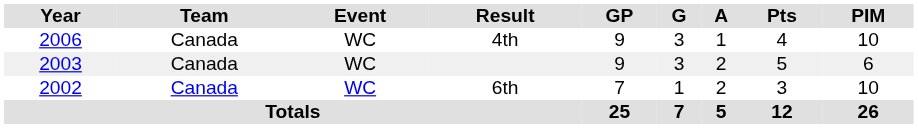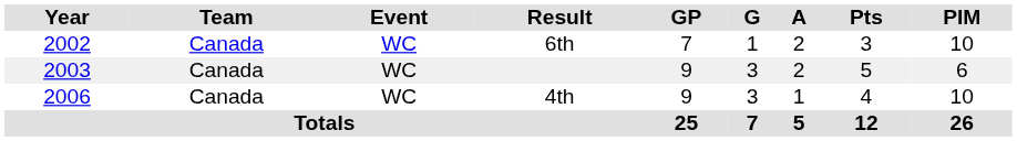rows swapped: 6th <-> 4th
